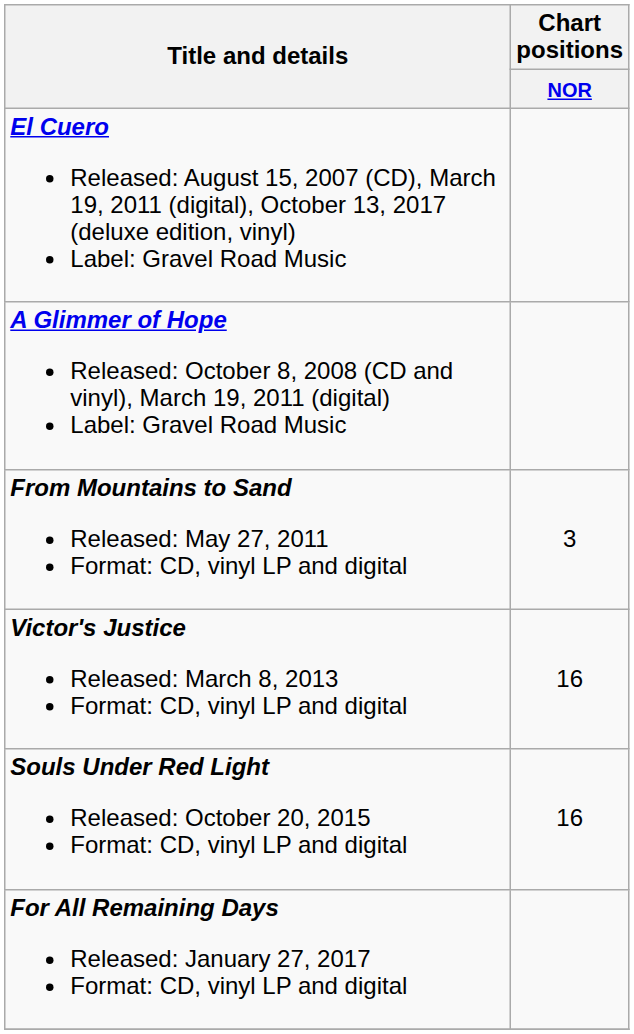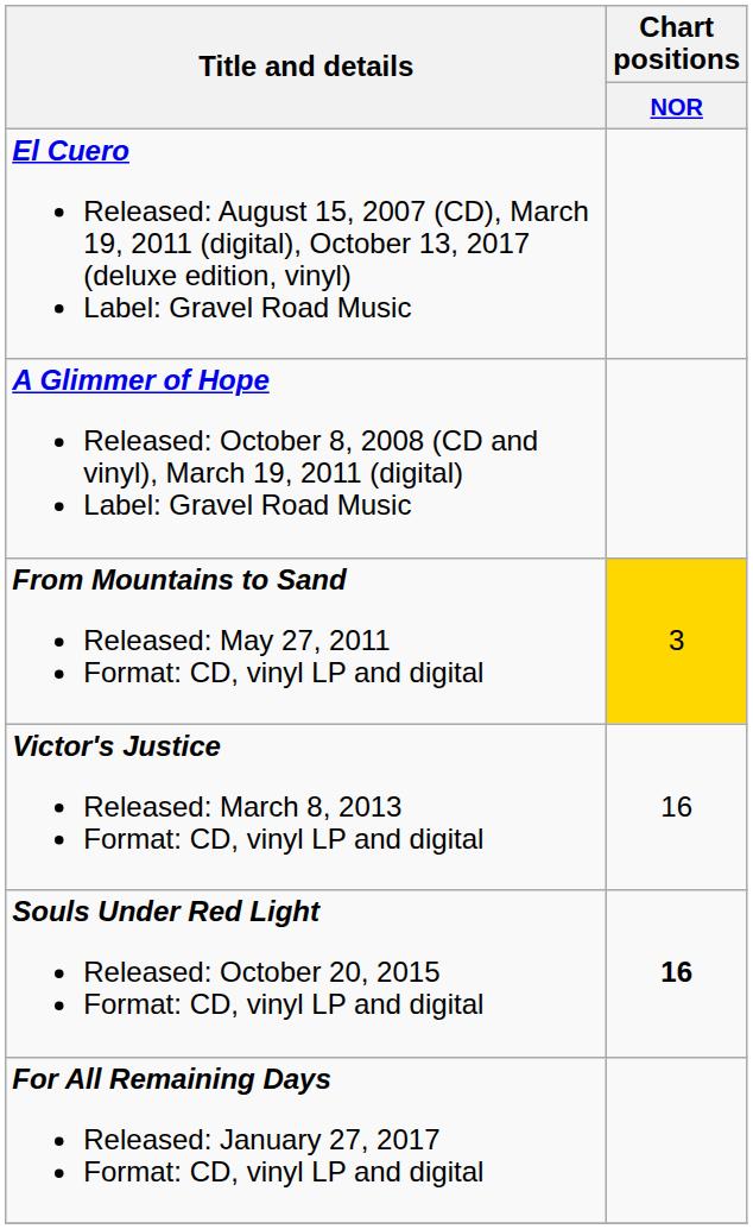row 5 | Chart positions / NOR: no background -> gold background
row 7 | Chart positions / NOR: normal -> bold
